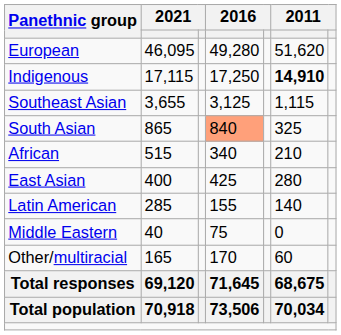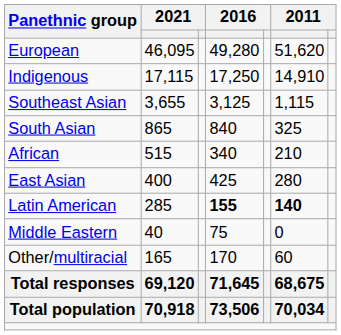Indigenous | column 6: bold -> normal
South Asian | column 4: lightsalmon background -> no background
Latin American | column 4: normal -> bold
Latin American | column 6: normal -> bold
